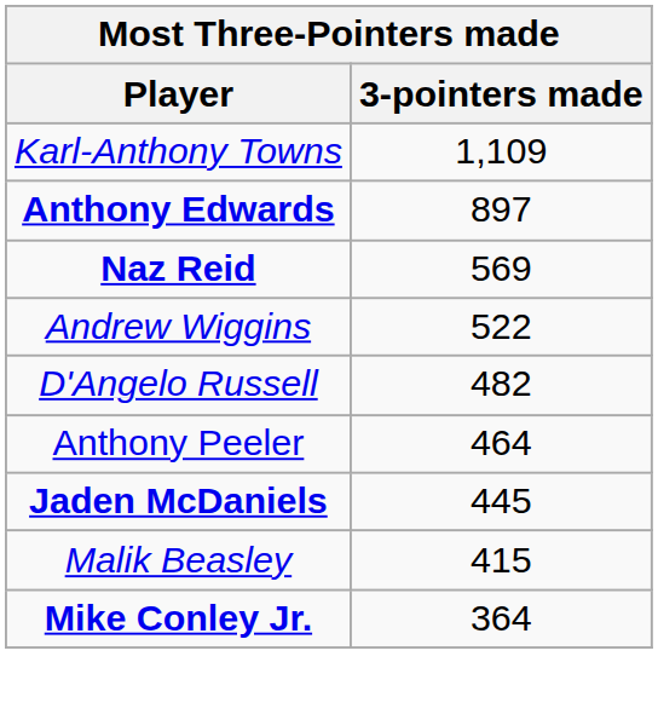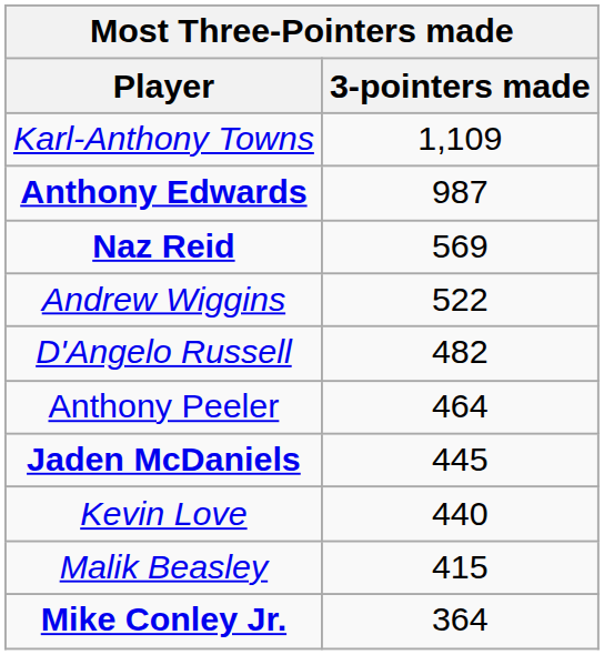Anthony Edwards | 3-pointers made: 897 -> 987
+ row: Kevin Love | 440
